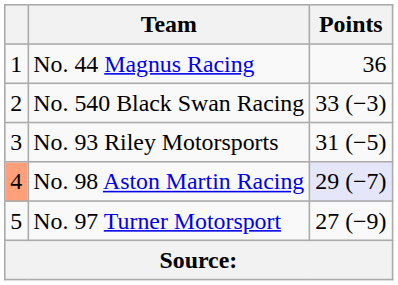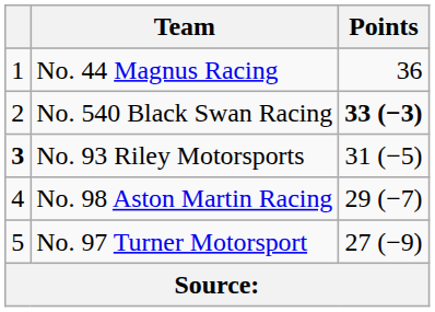No. 540 Black Swan Racing | Points: normal -> bold
No. 93 Riley Motorsports | column 1: normal -> bold
No. 98 Aston Martin Racing | column 1: lightsalmon background -> no background
No. 98 Aston Martin Racing | Points: lavender background -> no background
